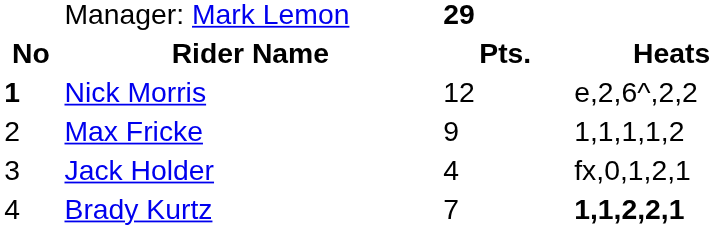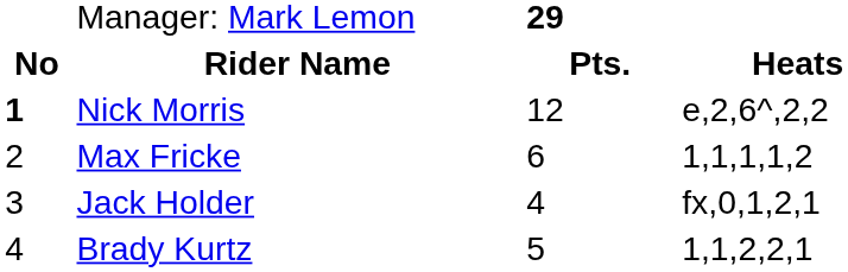Max Fricke | column 3: 9 -> 6
Brady Kurtz | column 3: 7 -> 5
Brady Kurtz | column 4: bold -> normal
